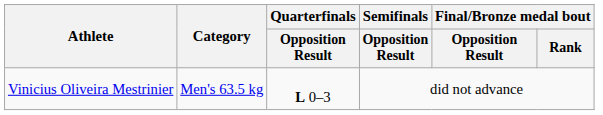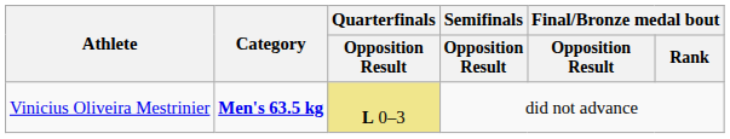Vinicius Oliveira Mestrinier | Category: normal -> bold
Vinicius Oliveira Mestrinier | Quarterfinals / Opposition Result: no background -> khaki background
